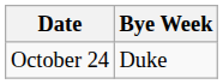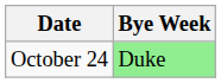October 24 | Bye Week: no background -> lightgreen background
